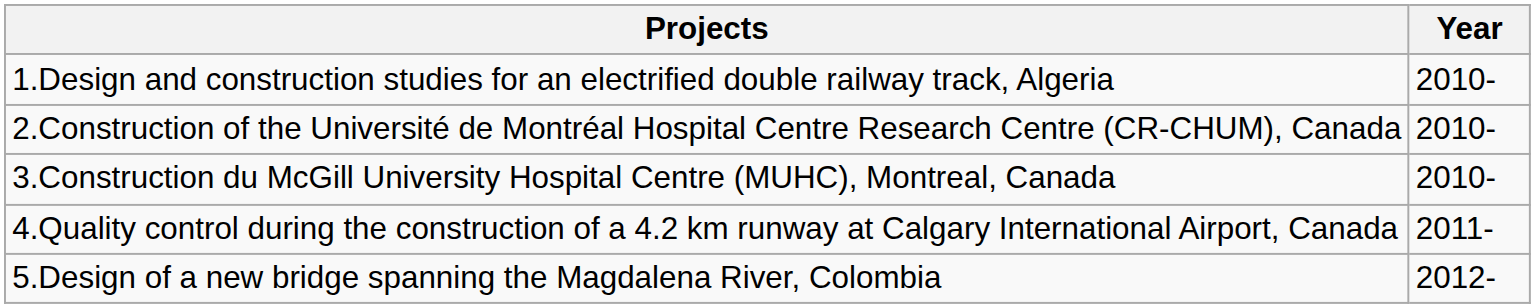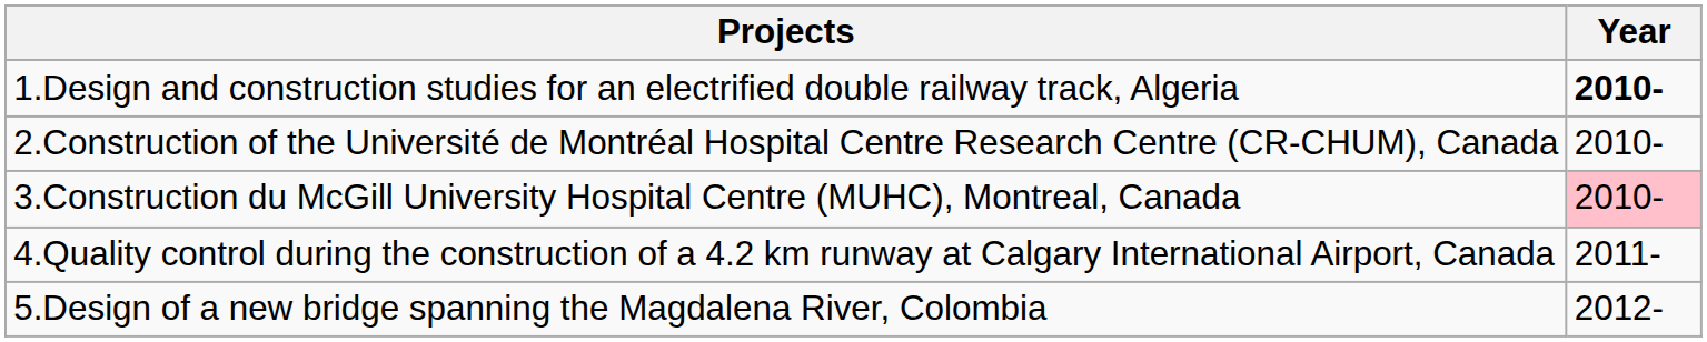row 2 | Year: normal -> bold
row 4 | Year: no background -> pink background
